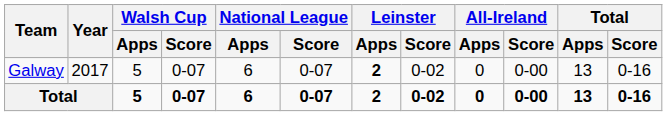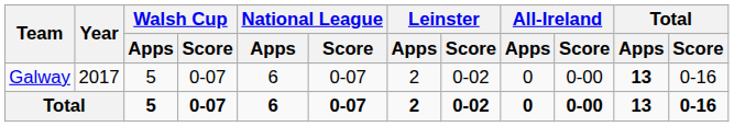Galway | Leinster / Apps: bold -> normal
Galway | Total / Apps: normal -> bold
